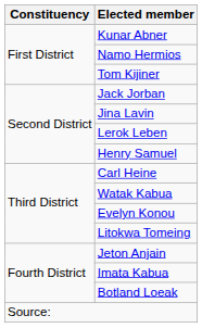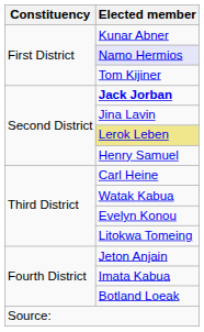Namo Hermios | Elected member: no background -> lavender background
Jack Jorban | Elected member: normal -> bold
Lerok Leben | Elected member: no background -> khaki background
